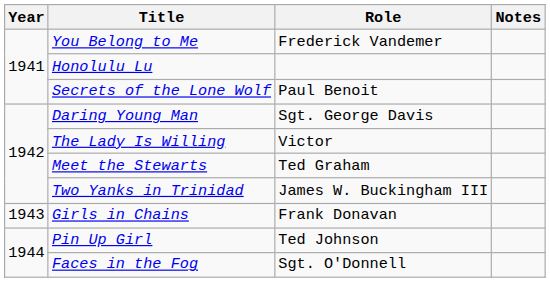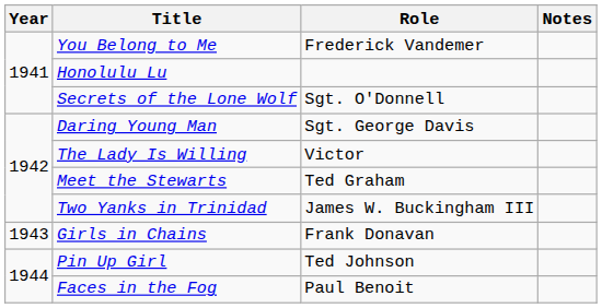Secrets of the Lone Wolf | Role: Paul Benoit -> Sgt. O'Donnell
Faces in the Fog | Role: Sgt. O'Donnell -> Paul Benoit
